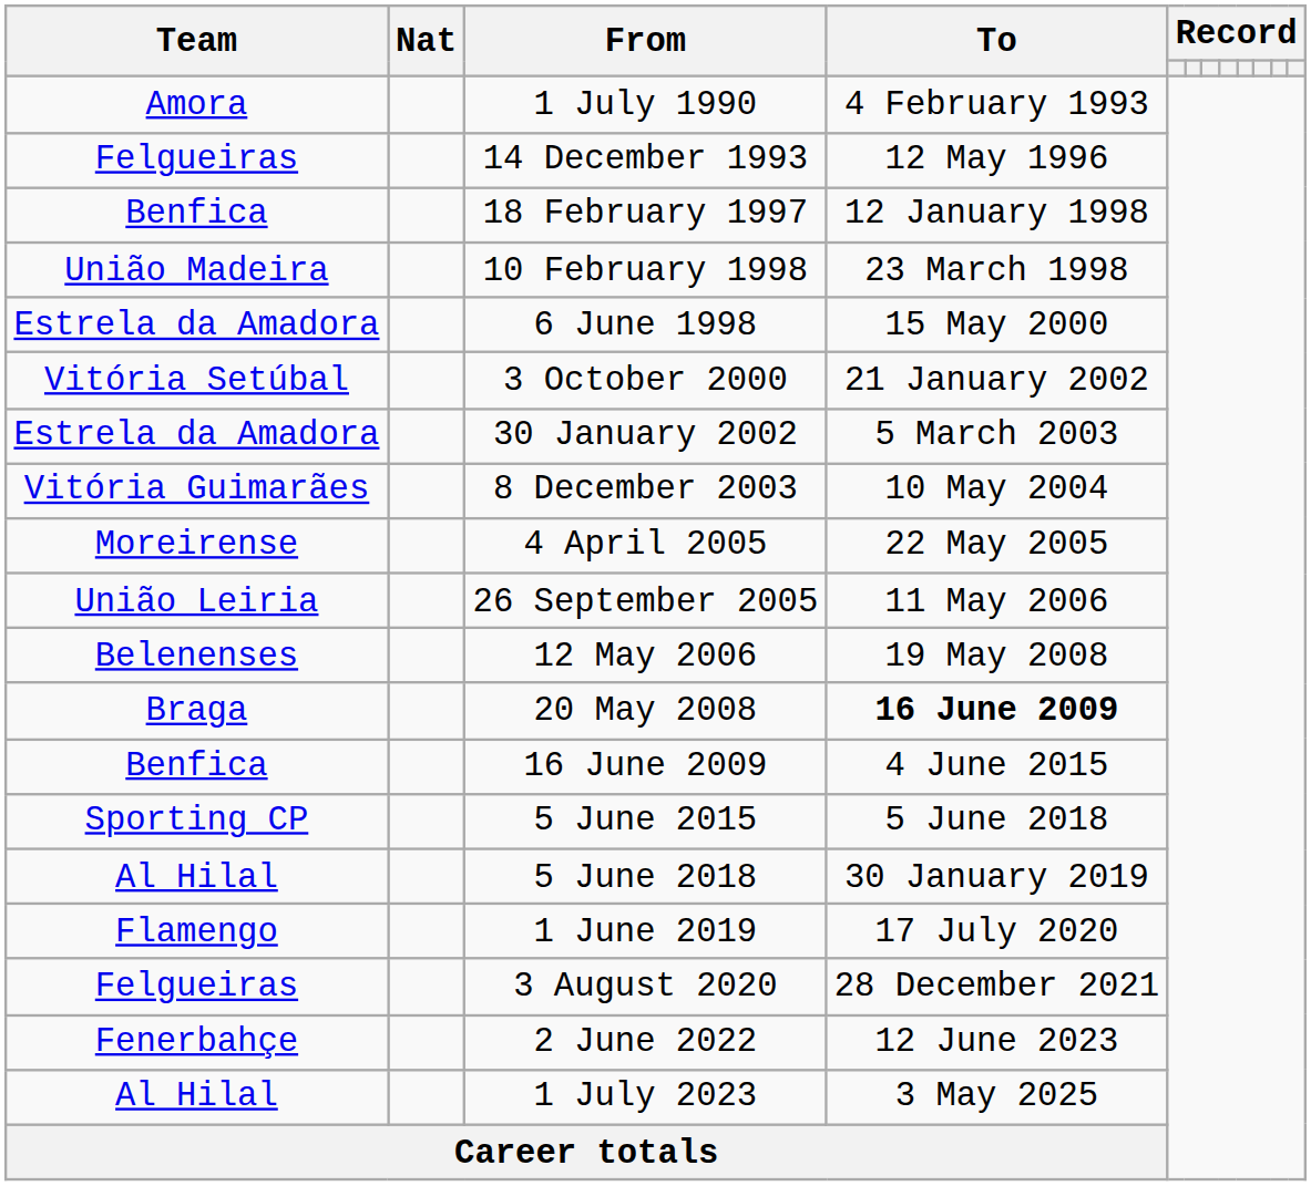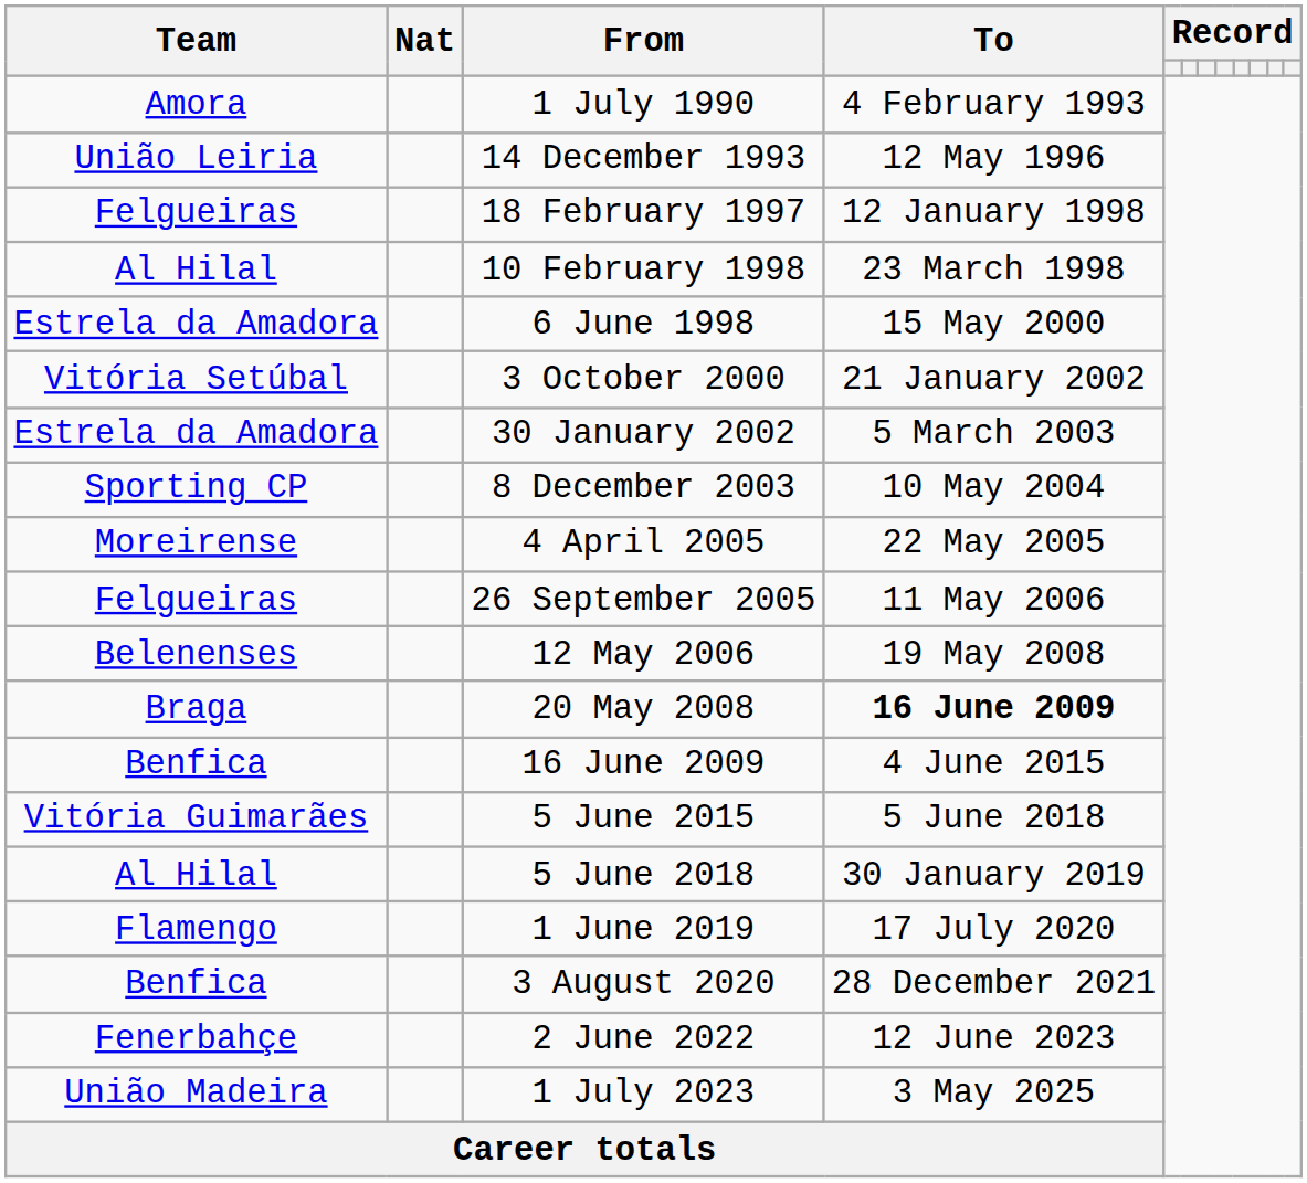14 December 1993 | Team: Felgueiras -> União Leiria
18 February 1997 | Team: Benfica -> Felgueiras
10 February 1998 | Team: União Madeira -> Al Hilal
8 December 2003 | Team: Vitória Guimarães -> Sporting CP
26 September 2005 | Team: União Leiria -> Felgueiras
5 June 2015 | Team: Sporting CP -> Vitória Guimarães
3 August 2020 | Team: Felgueiras -> Benfica
1 July 2023 | Team: Al Hilal -> União Madeira
